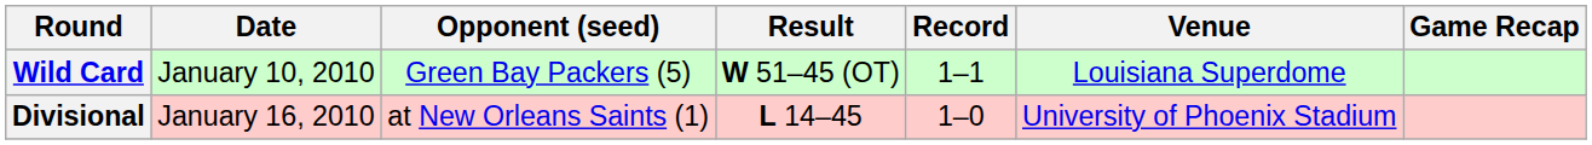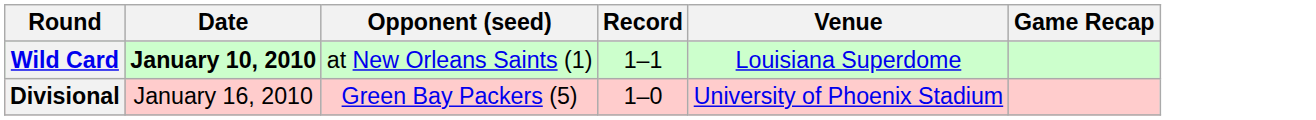- column: Result | W 51–45 (OT) | L 14–45
Wild Card | Date: normal -> bold
Wild Card | Opponent (seed): Green Bay Packers (5) -> at New Orleans Saints (1)
Divisional | Opponent (seed): at New Orleans Saints (1) -> Green Bay Packers (5)
